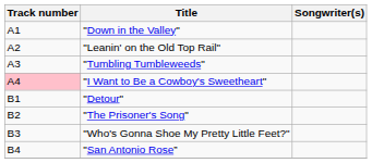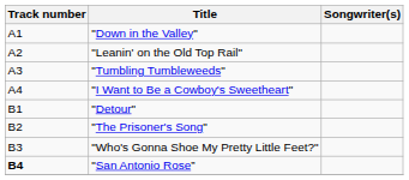"I Want to Be a Cowboy's Sweetheart" | Track number: pink background -> no background
"San Antonio Rose” | Track number: normal -> bold
